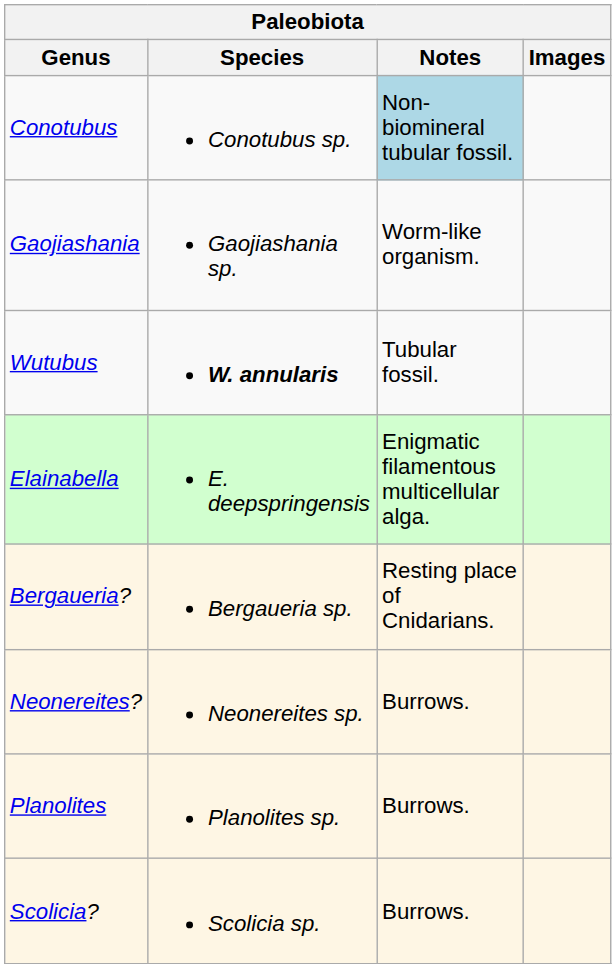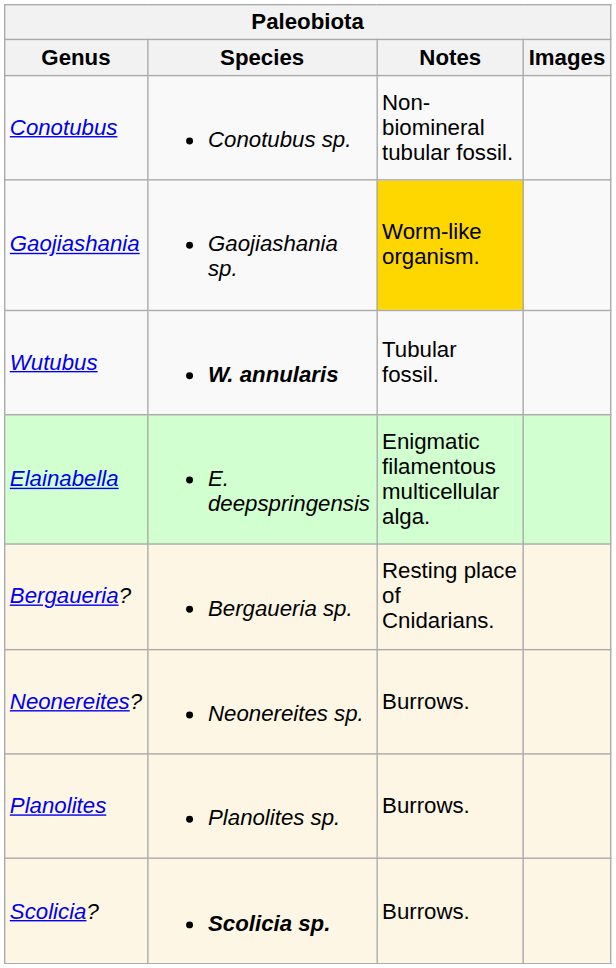Conotubus | Notes: lightblue background -> no background
Gaojiashania | Notes: no background -> gold background
Scolicia? | Species: normal -> bold
